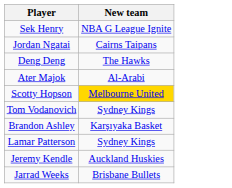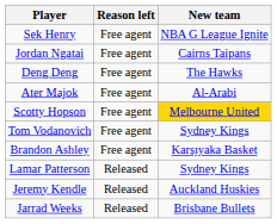+ column: Reason left | Free agent | Free agent | Free agent | Free agent | Free agent | Free agent | Free agent | Released | Released | Released
